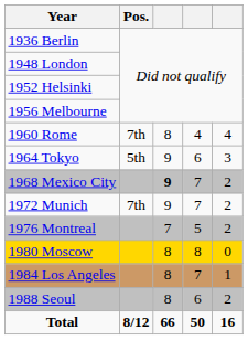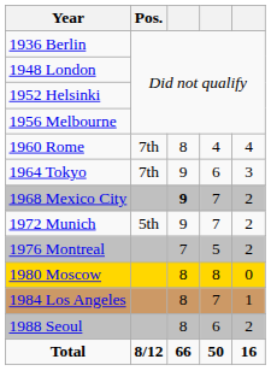1964 Tokyo | Pos.: 5th -> 7th
1972 Munich | Pos.: 7th -> 5th
